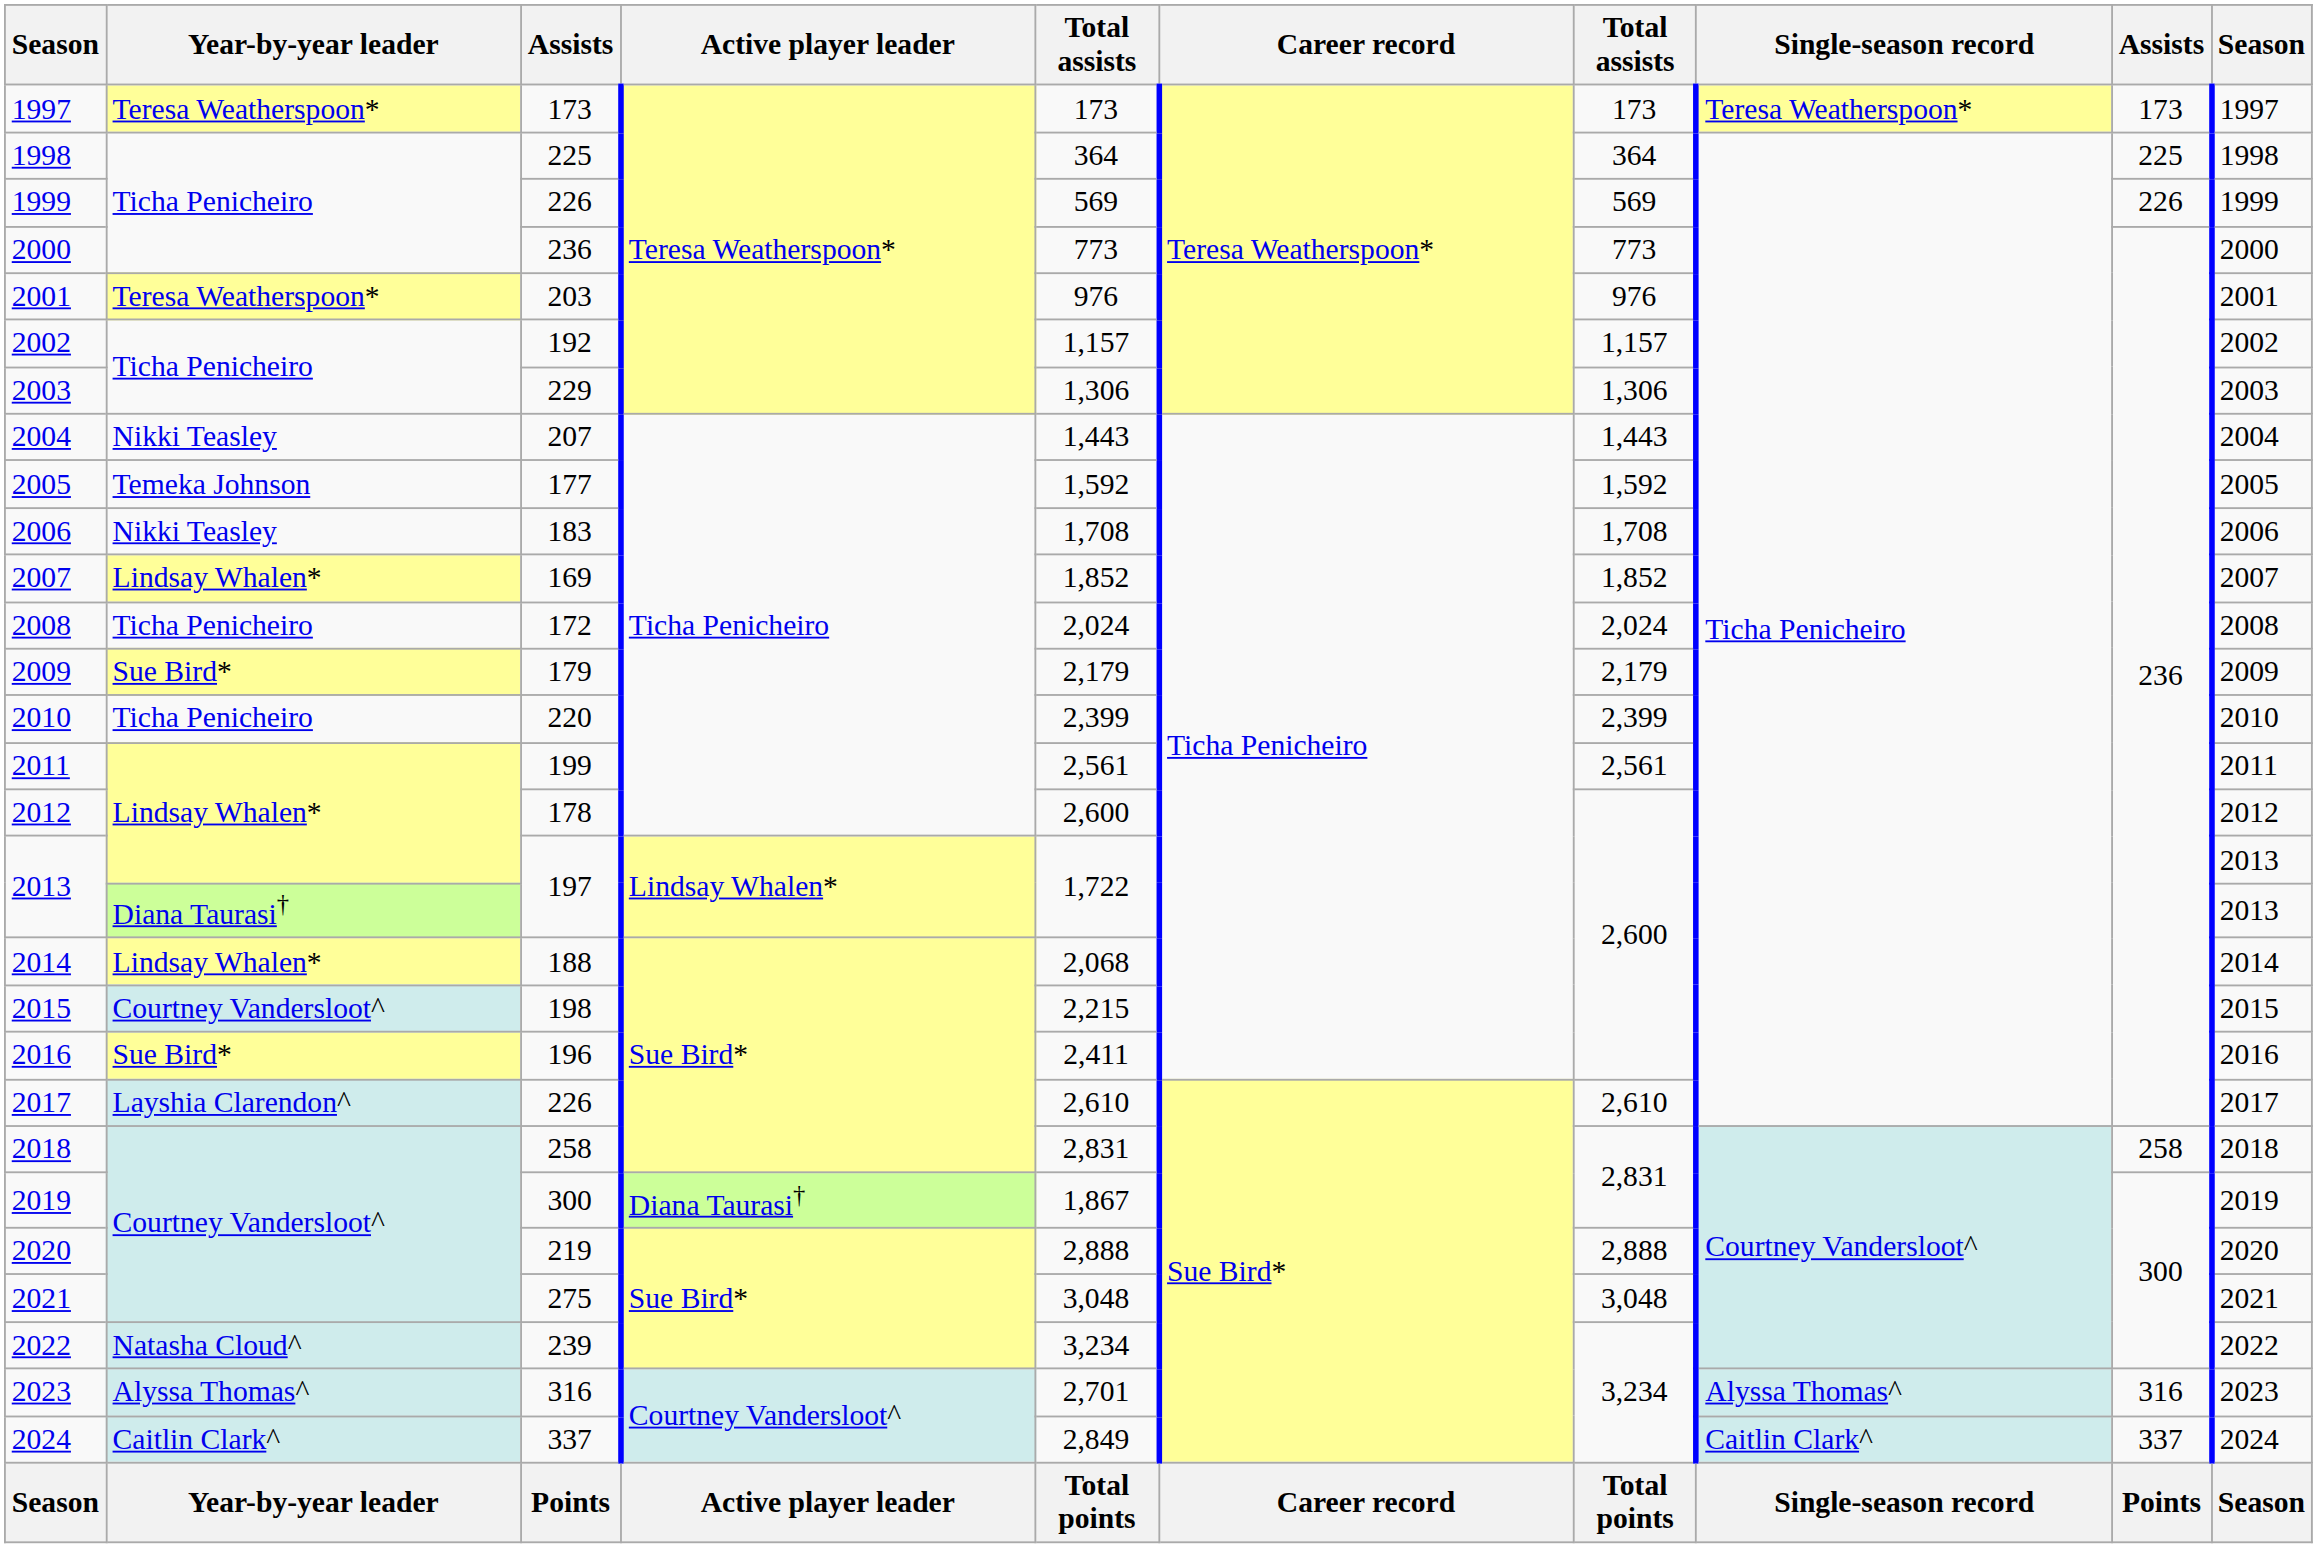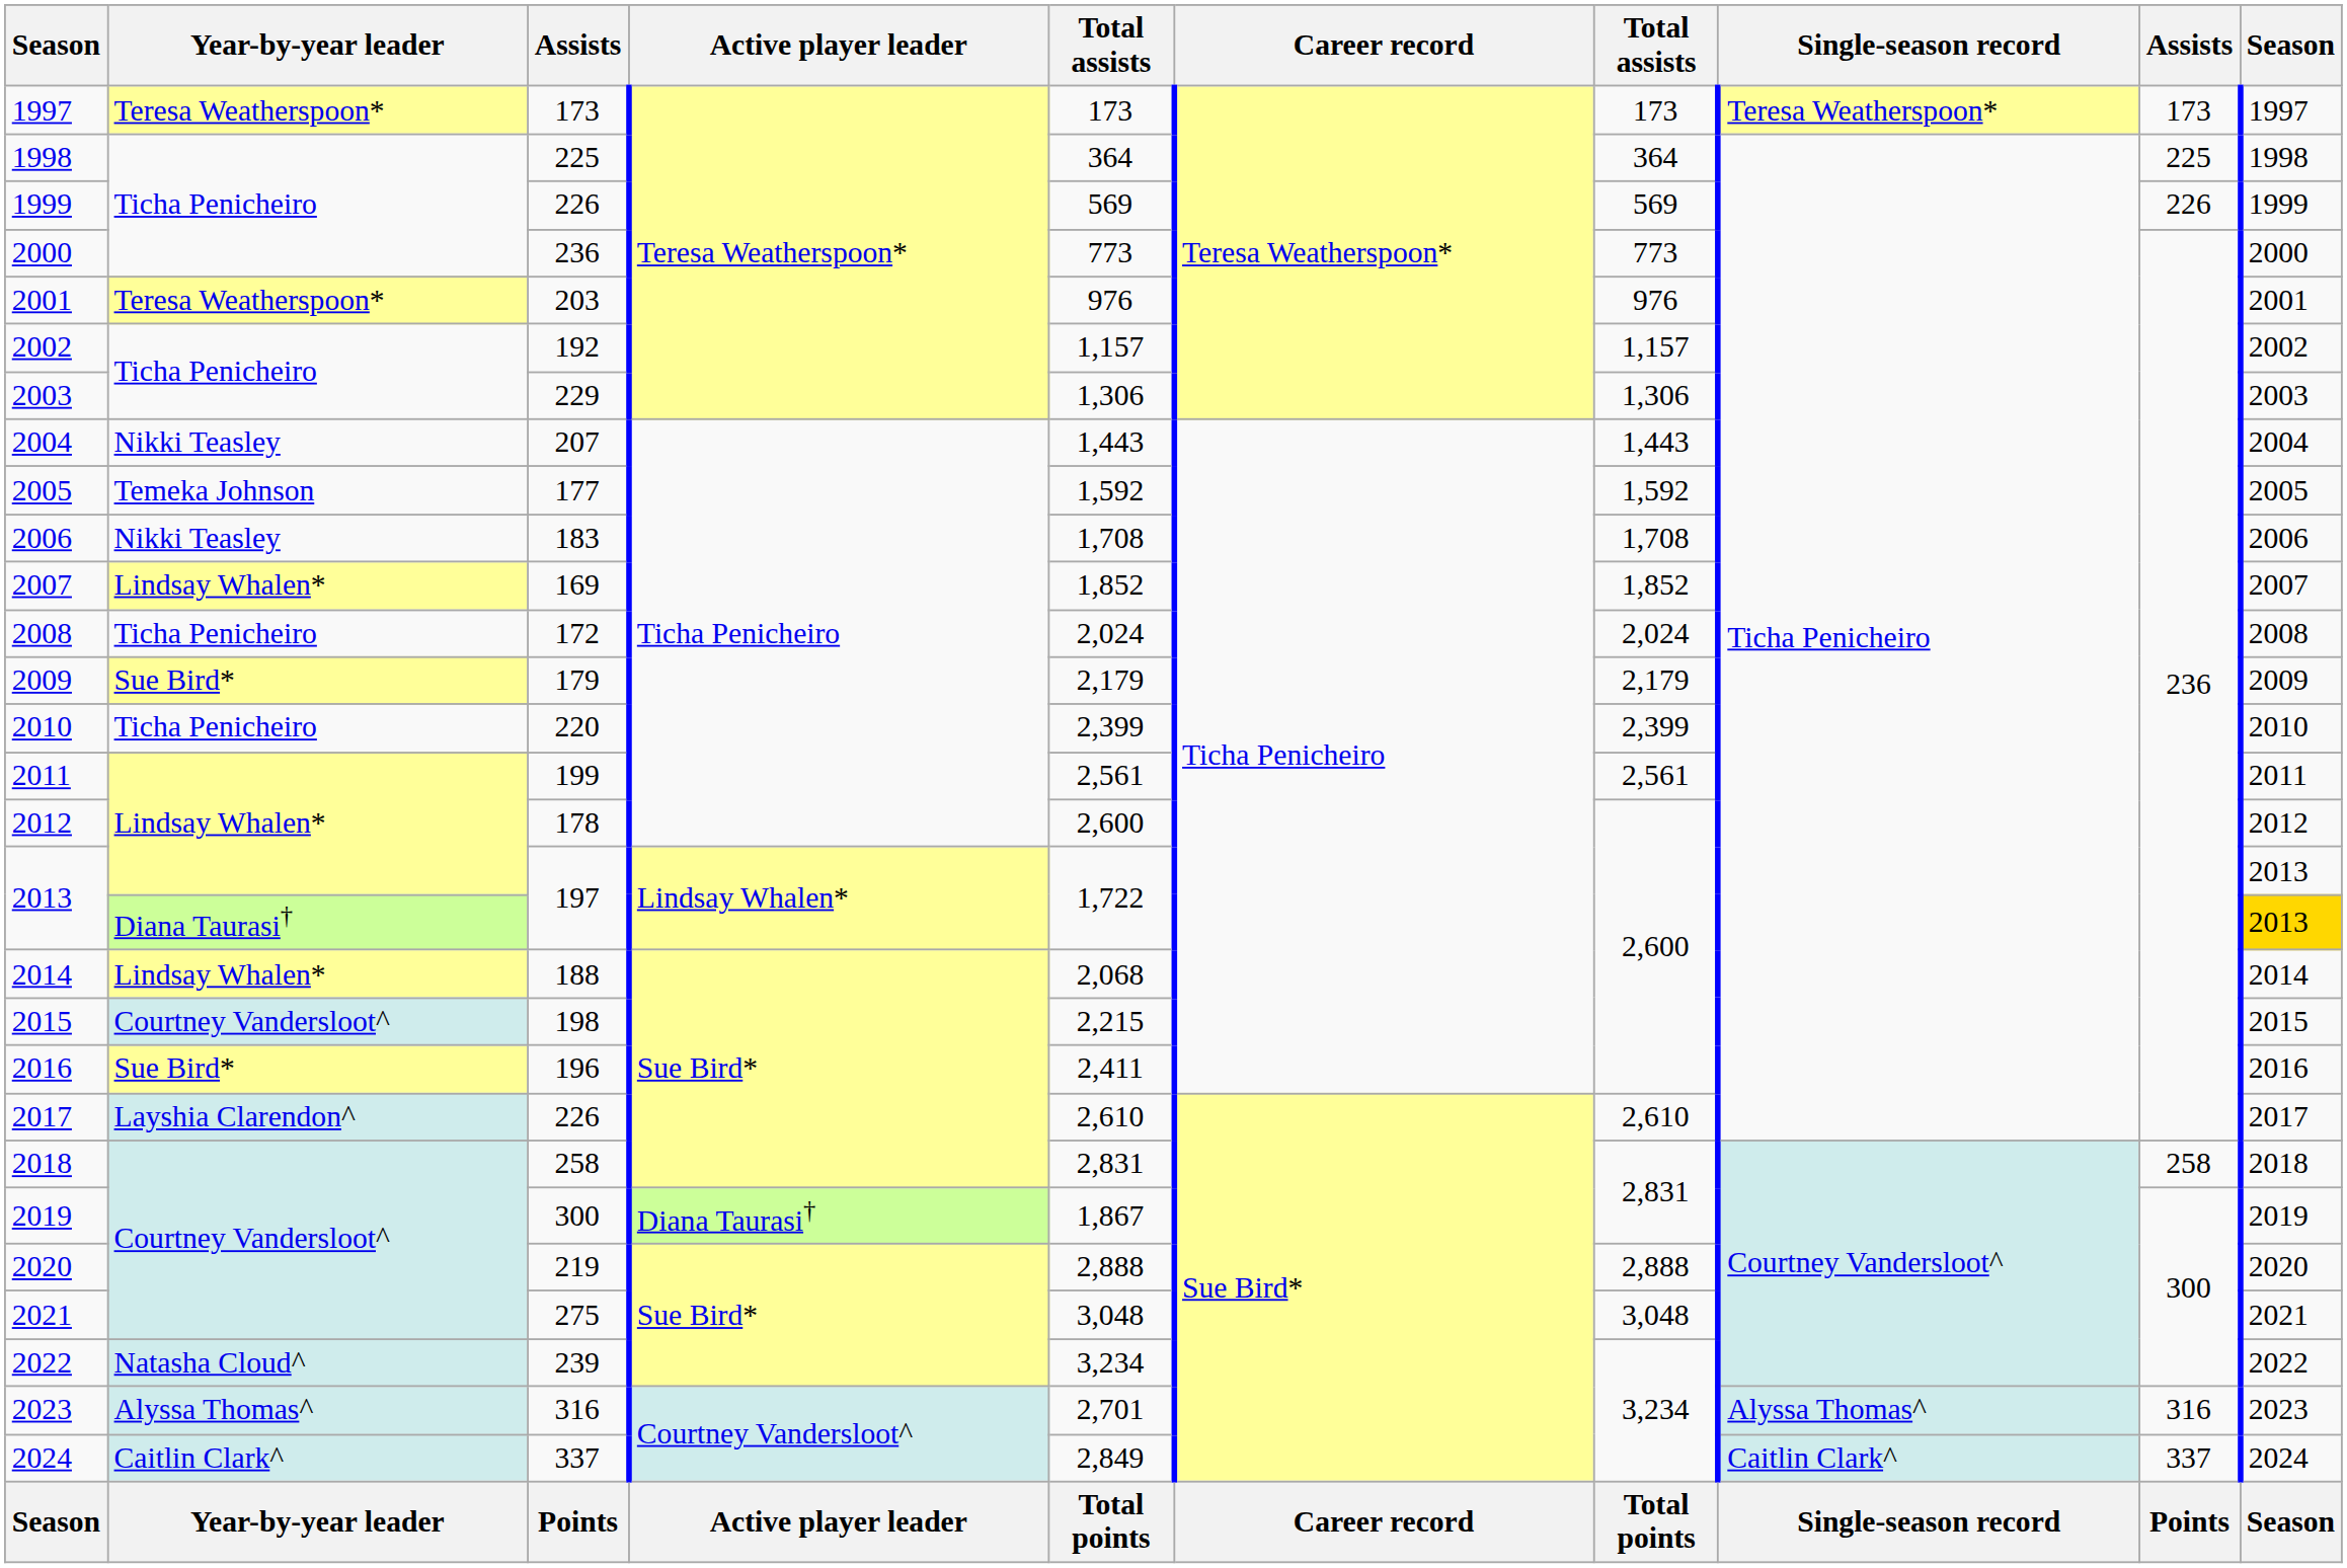2013 / Diana Taurasi† | column 10: no background -> gold background
